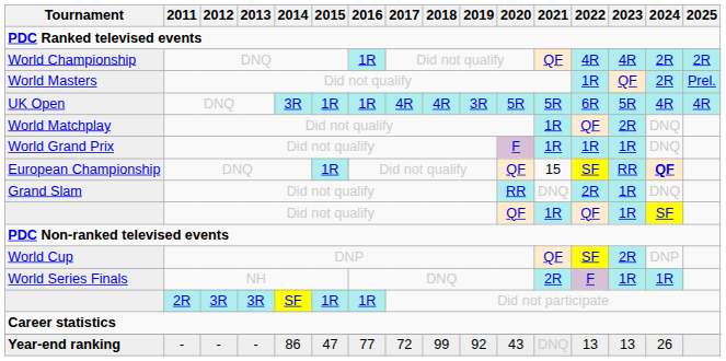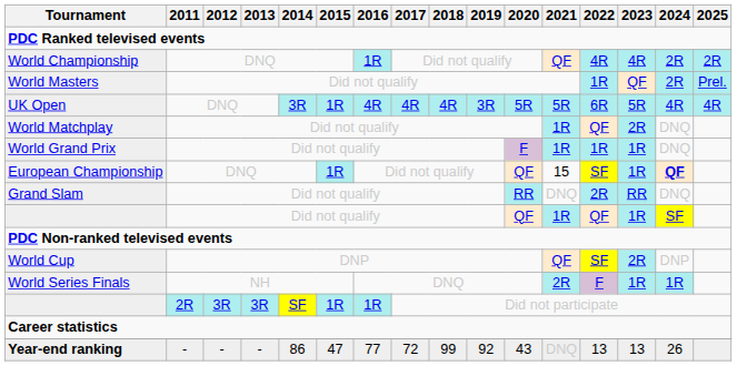UK Open | 2016: 1R -> 4R
European Championship | 2023: RR -> 1R
Grand Slam | 2023: 1R -> RR
